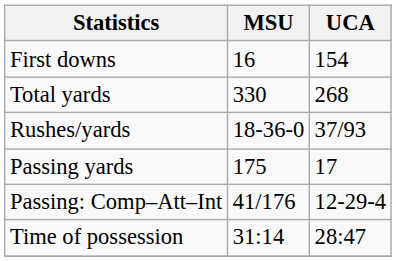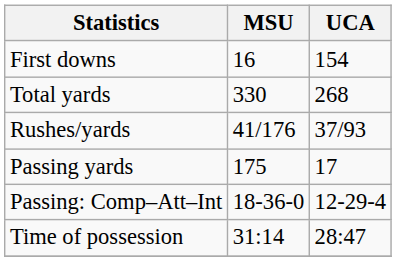Rushes/yards | MSU: 18-36-0 -> 41/176
Passing: Comp–Att–Int | MSU: 41/176 -> 18-36-0
